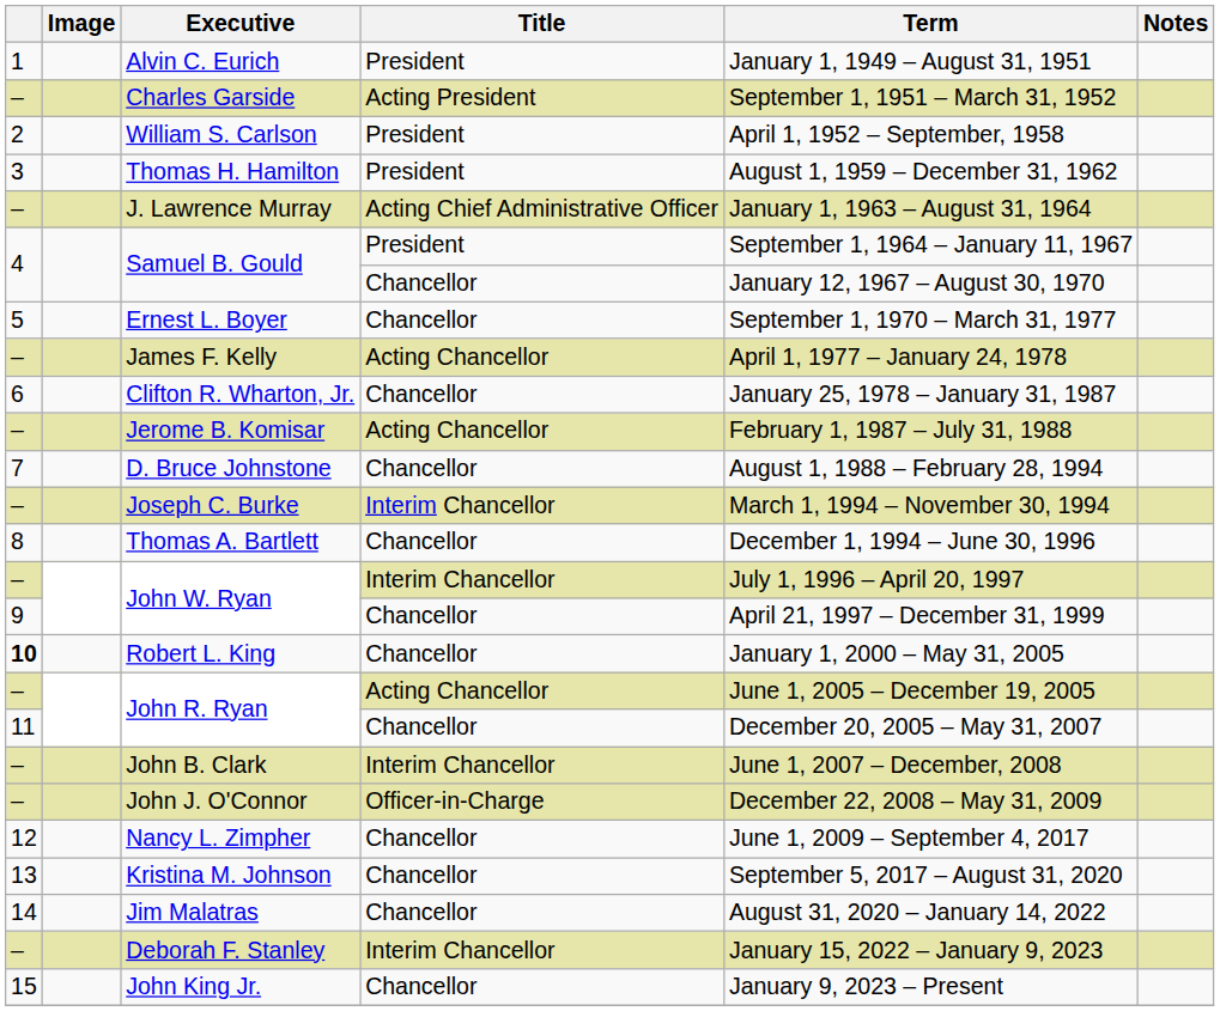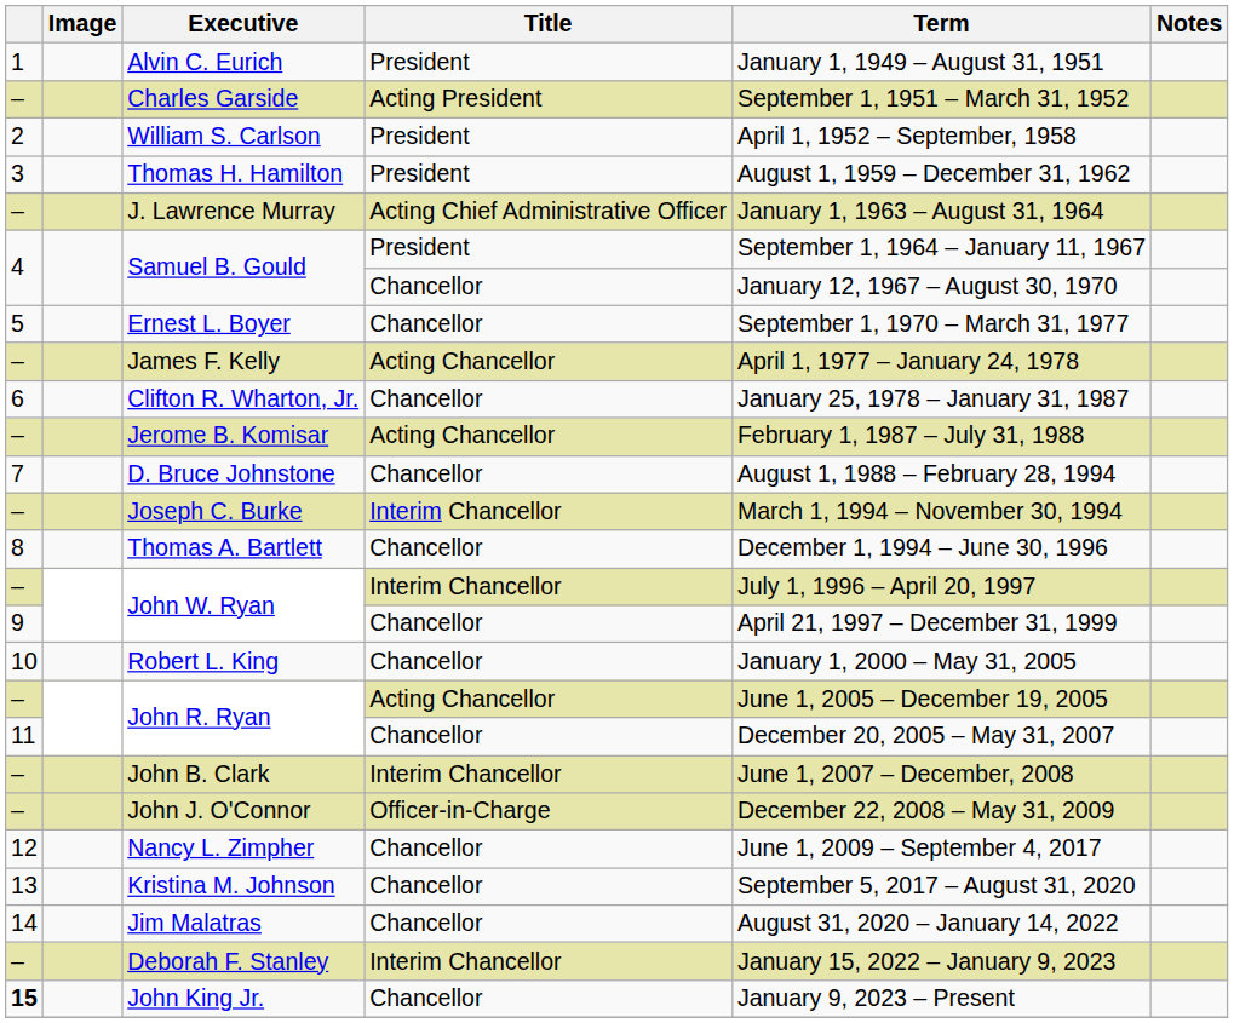Robert L. King | column 1: bold -> normal
John King Jr. | column 1: normal -> bold
